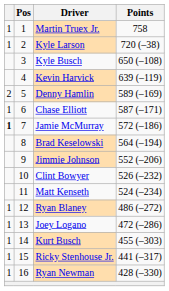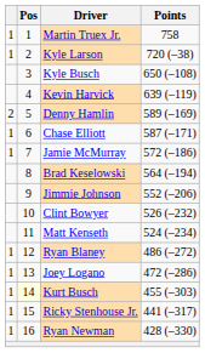Jamie McMurray | column 1: bold -> normal
Kurt Busch | Pos: no background -> lightyellow background
